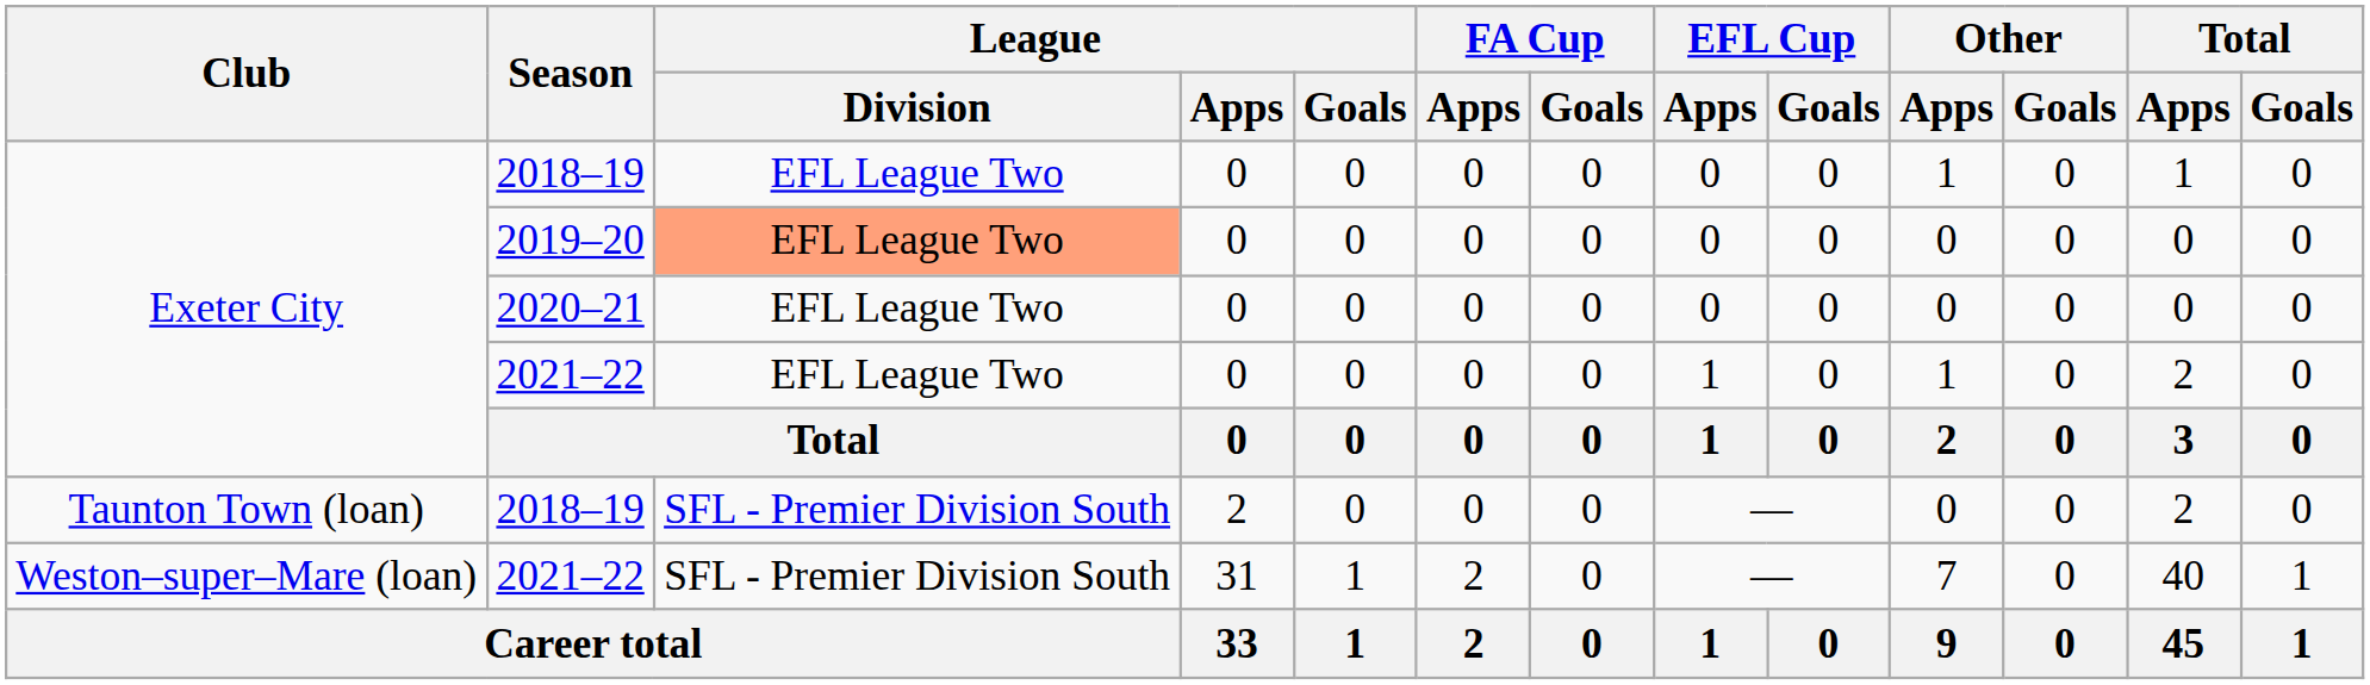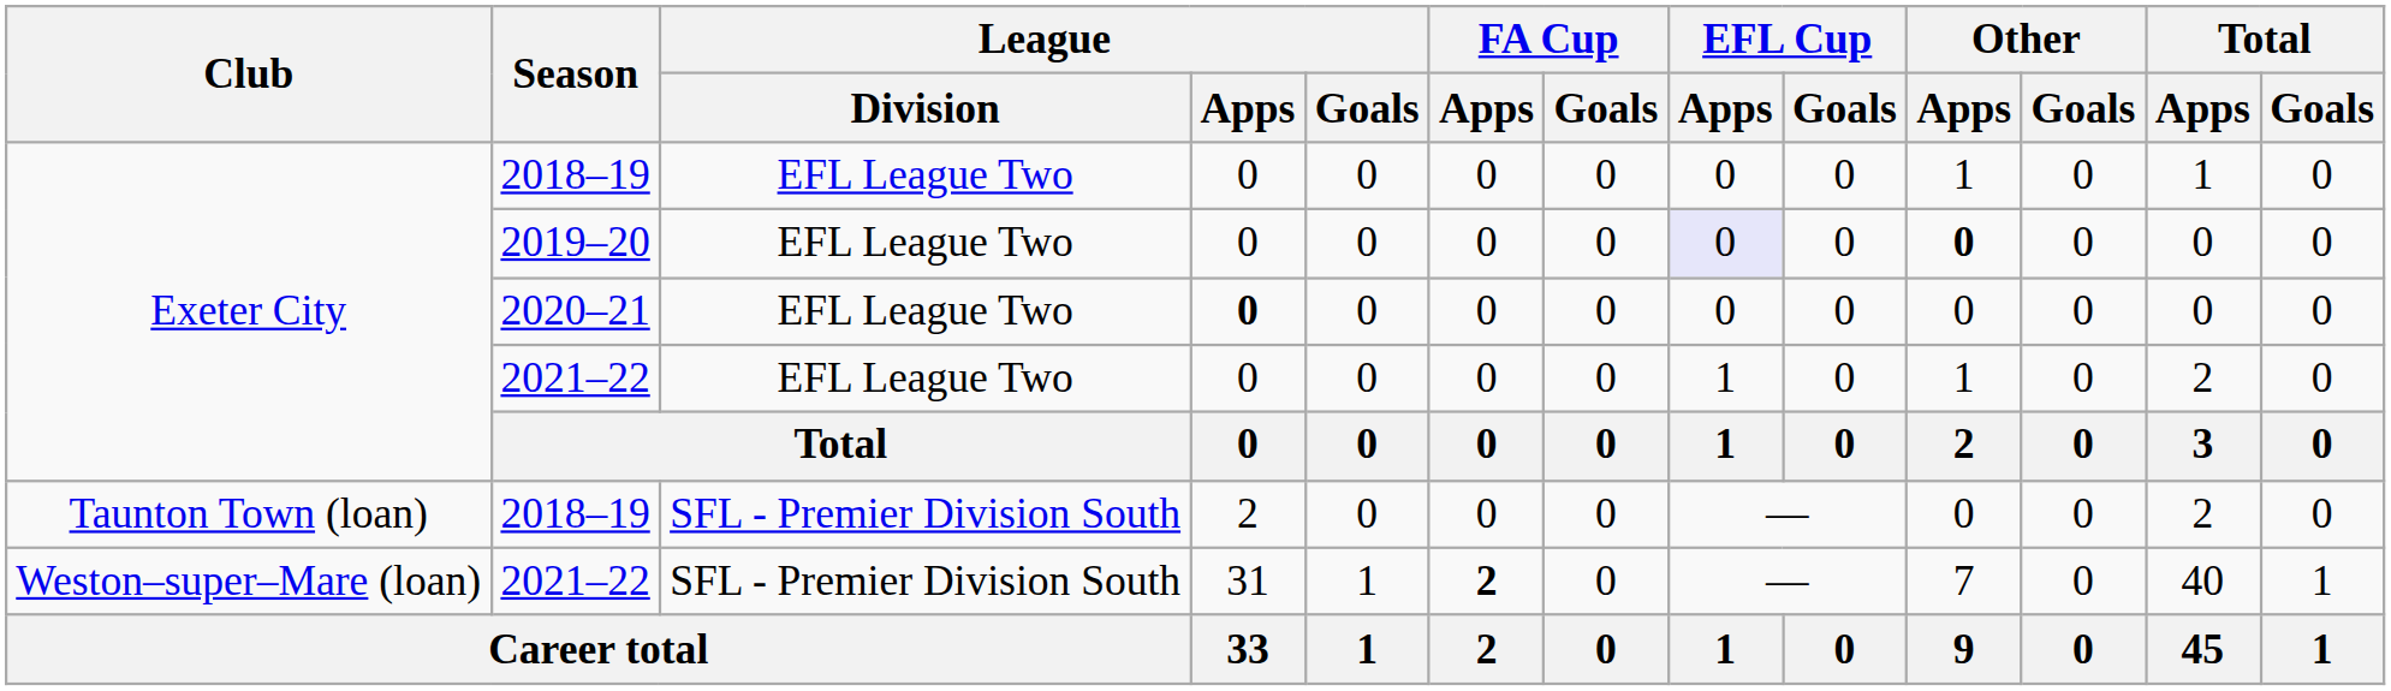2019–20 | League / Division: lightsalmon background -> no background
2019–20 | EFL Cup / Apps: no background -> lavender background
2019–20 | Other / Apps: normal -> bold
2020–21 | League / Apps: normal -> bold
Weston–super–Mare (loan) / 2021–22 | FA Cup / Apps: normal -> bold
